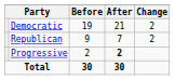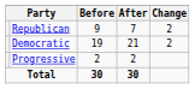rows swapped: Democratic <-> Republican
Progressive | After: bold -> normal
